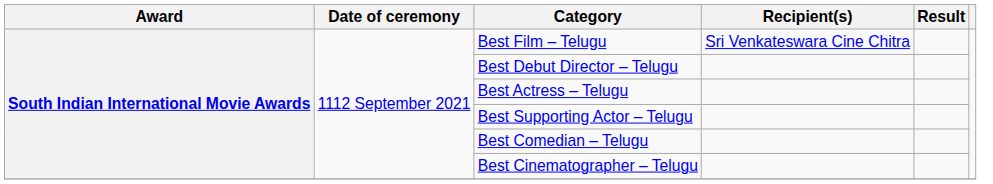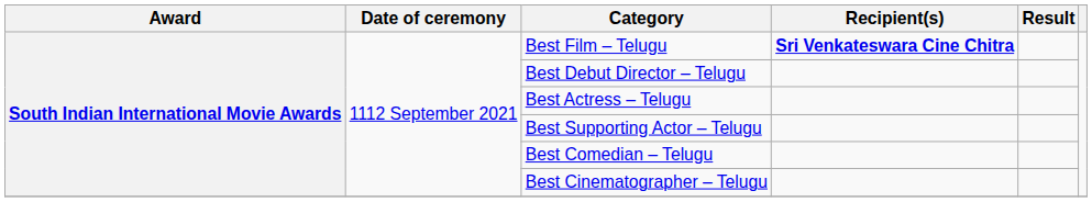Best Film – Telugu | Recipient(s): normal -> bold
